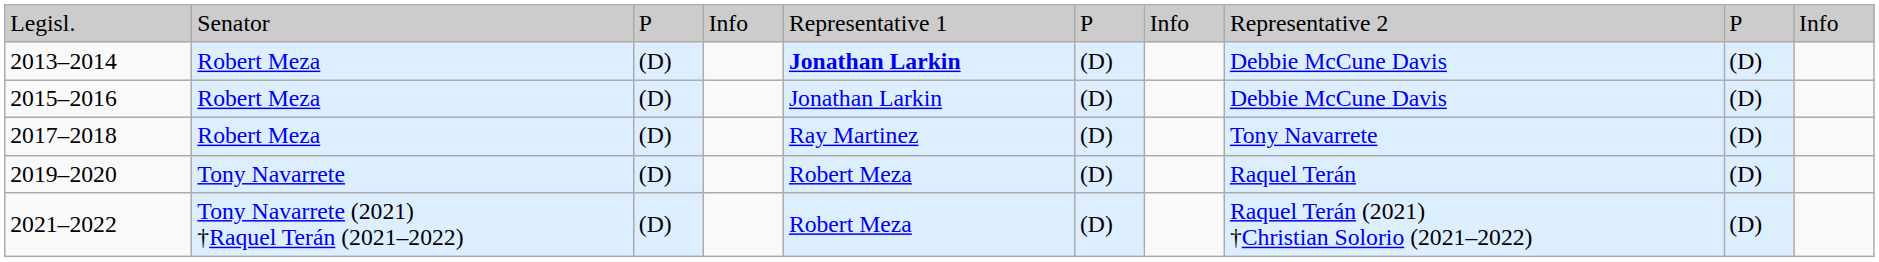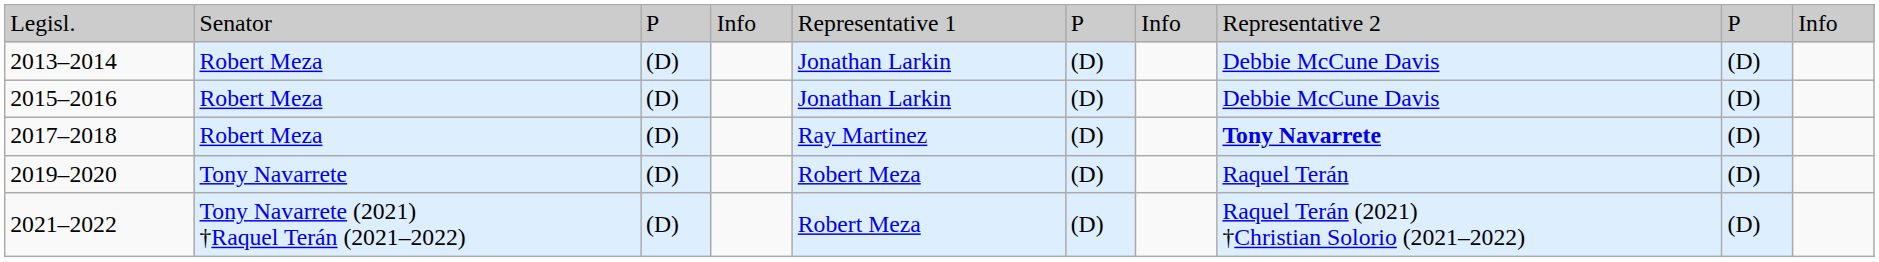2013–2014 | column 5: bold -> normal
2017–2018 | column 8: normal -> bold
